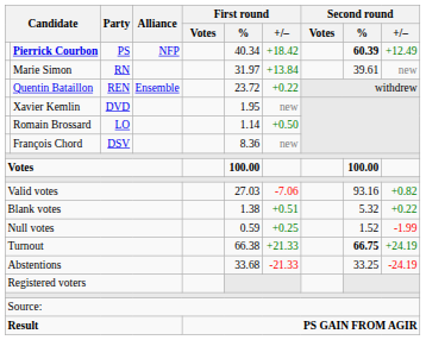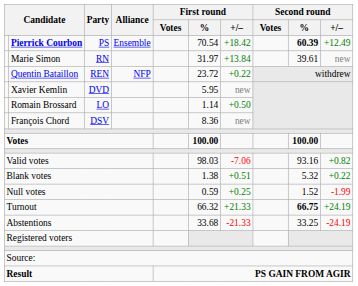Pierrick Courbon | Alliance: NFP -> Ensemble
Pierrick Courbon | First round / %: 40.34 -> 70.54
Quentin Bataillon | Alliance: Ensemble -> NFP
Xavier Kemlin | First round / %: 1.95 -> 5.95
Valid votes | First round / %: 27.03 -> 98.03
Turnout | First round / %: 66.38 -> 66.32
